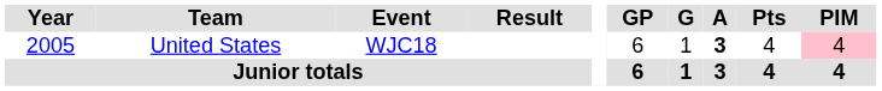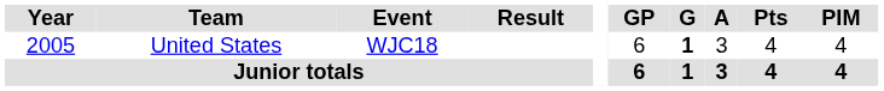United States | G: normal -> bold
United States | A: bold -> normal
United States | PIM: pink background -> no background
